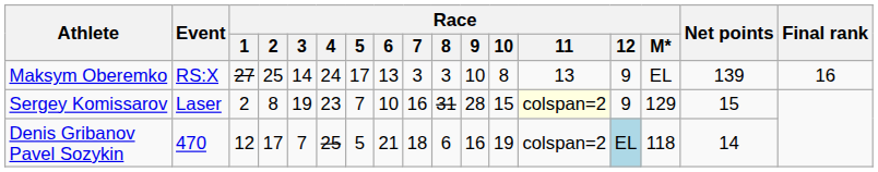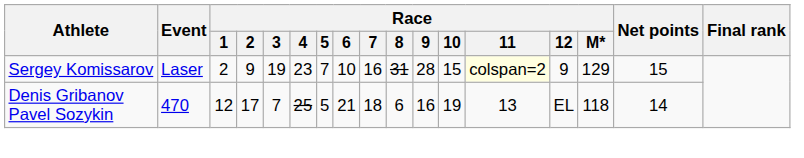- row: Maksym Oberemko | RS:X | 27 | 25 | 14 | 24 | 17 | 13 | 3 | 3 | 10 | 8 | 13 | 9 | EL | 139 | 16
Sergey Komissarov | Race / 2: 8 -> 9
Denis Gribanov Pavel Sozykin | Race / 11: colspan=2 -> 13
Denis Gribanov Pavel Sozykin | Race / 12: lightblue background -> no background
